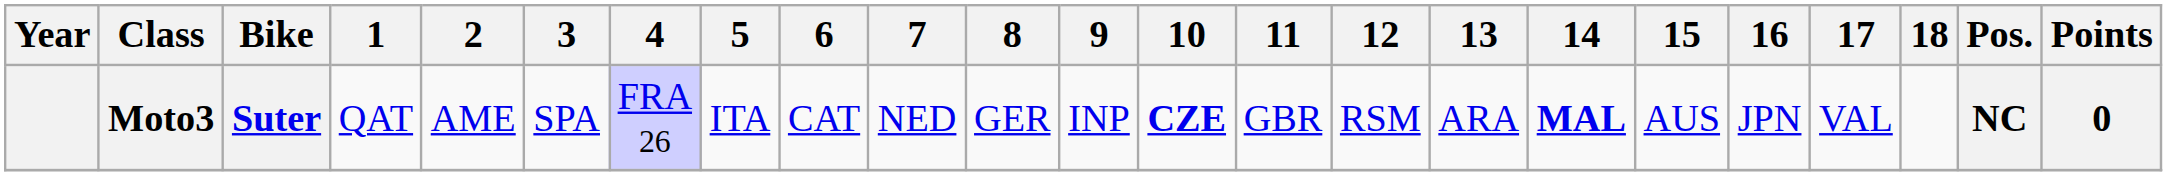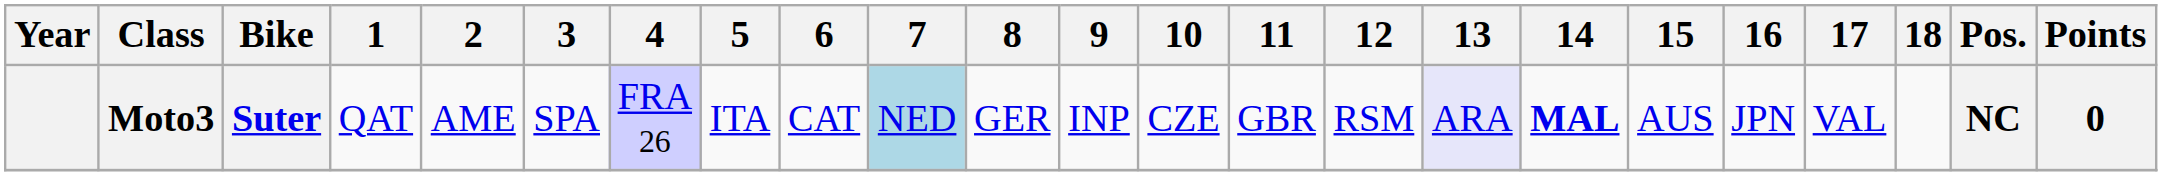Moto3 | 7: no background -> lightblue background
Moto3 | 10: bold -> normal
Moto3 | 13: no background -> lavender background
